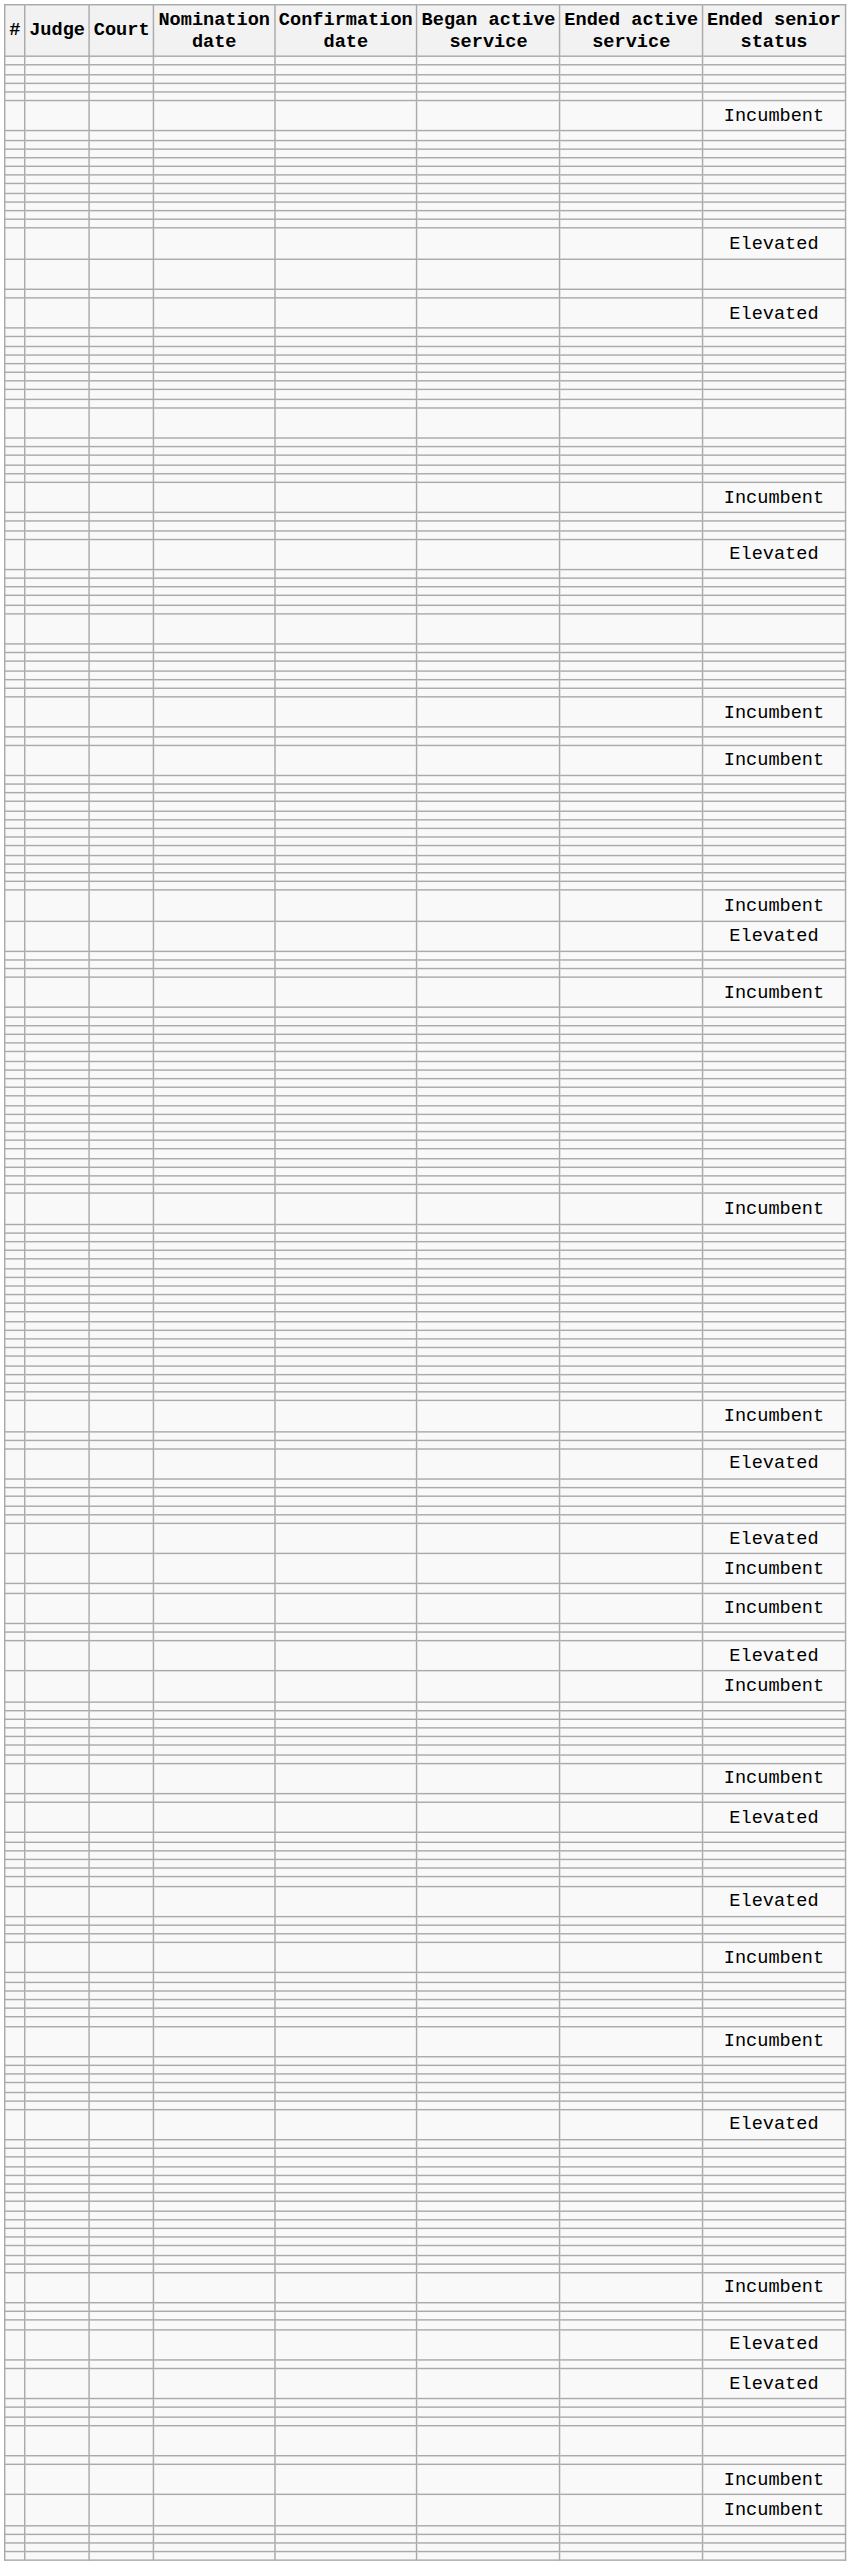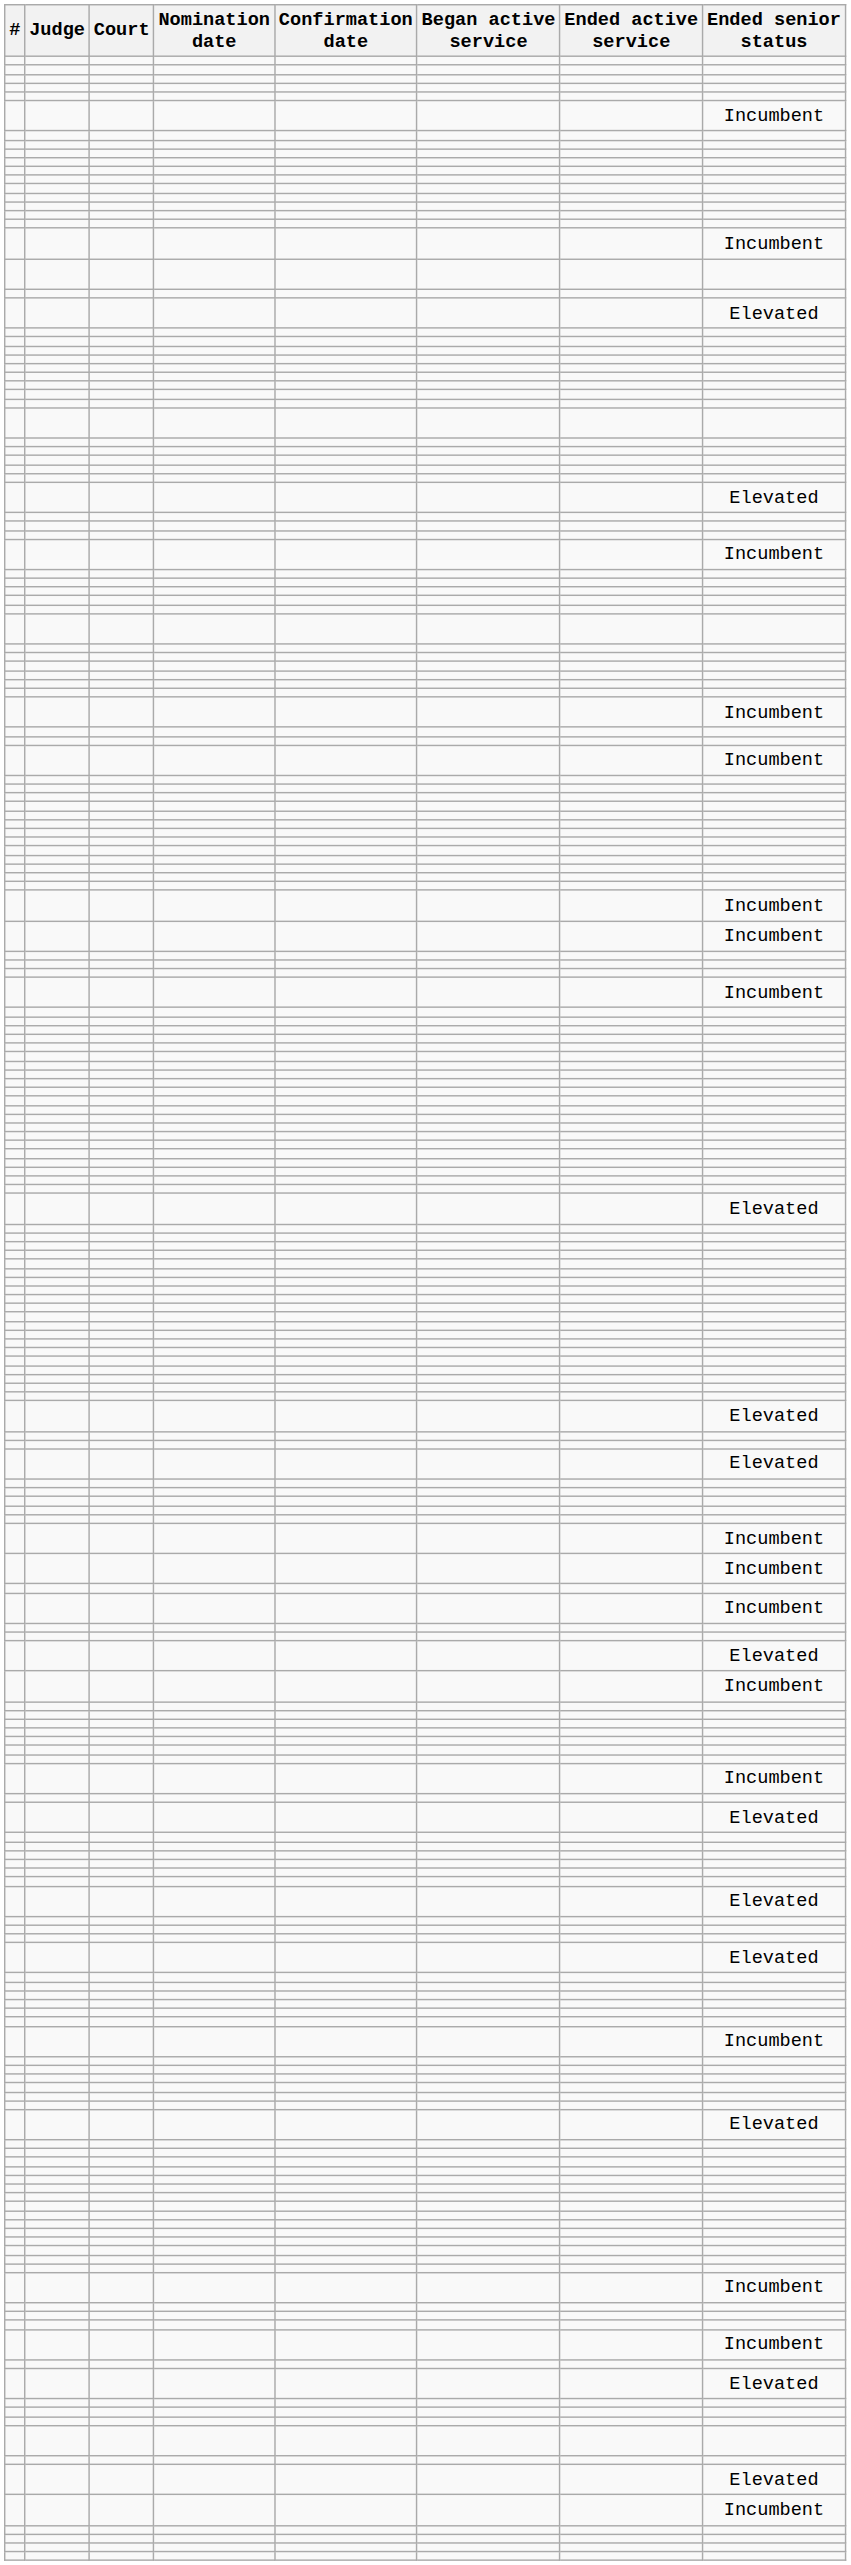row 19 | Ended senior status: Elevated -> Incumbent
row 38 | Ended senior status: Incumbent -> Elevated
row 42 | Ended senior status: Elevated -> Incumbent
row 73 | Ended senior status: Elevated -> Incumbent
row 99 | Ended senior status: Incumbent -> Elevated
row 120 | Ended senior status: Incumbent -> Elevated
row 129 | Ended senior status: Elevated -> Incumbent
row 157 | Ended senior status: Incumbent -> Elevated
row 191 | Ended senior status: Elevated -> Incumbent
row 199 | Ended senior status: Incumbent -> Elevated
